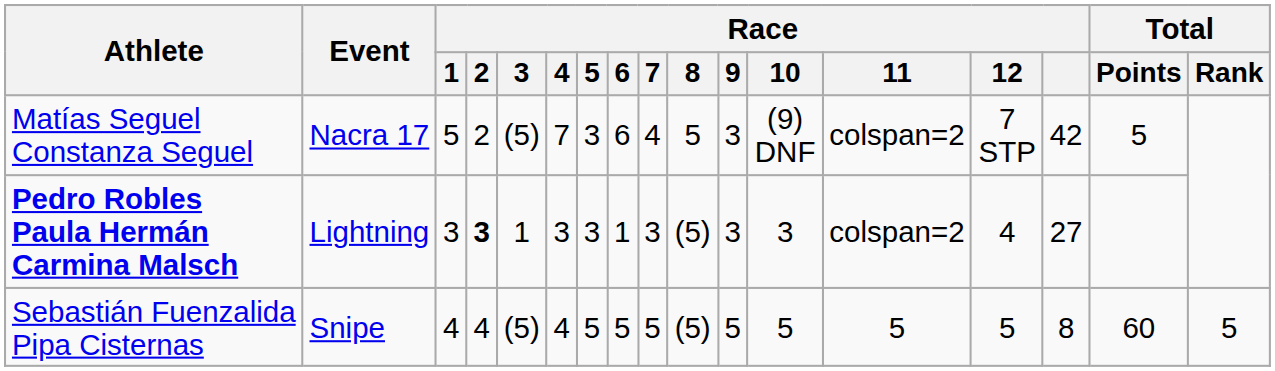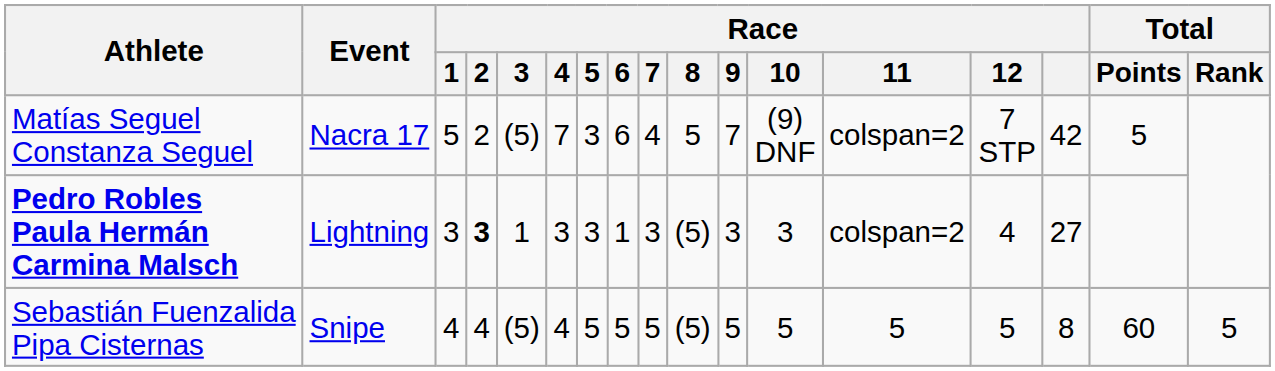Matías Seguel Constanza Seguel | Race / 9: 3 -> 7
